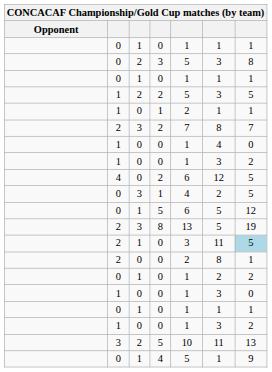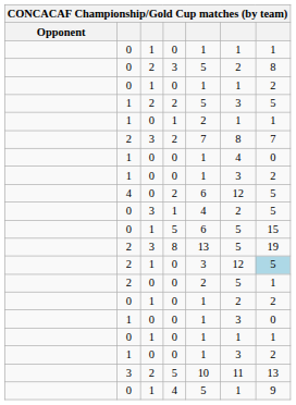row 4 | column 6: 3 -> 2
row 5 | column 7: 1 -> 2
row 13 | column 7: 12 -> 15
row 15 | column 6: 11 -> 12
row 16 | column 6: 8 -> 5
